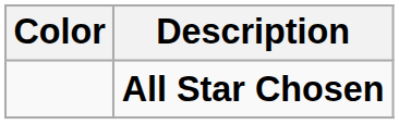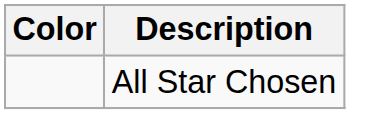row 2 | Description: bold -> normal
